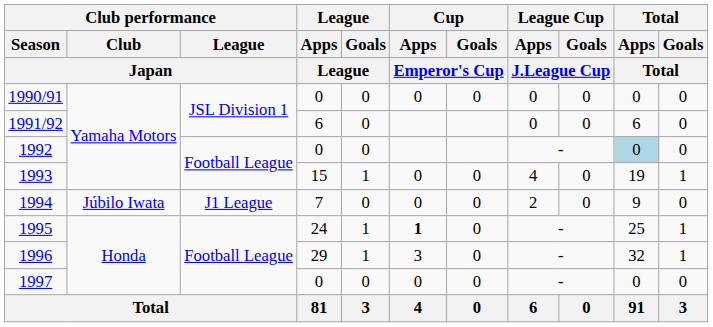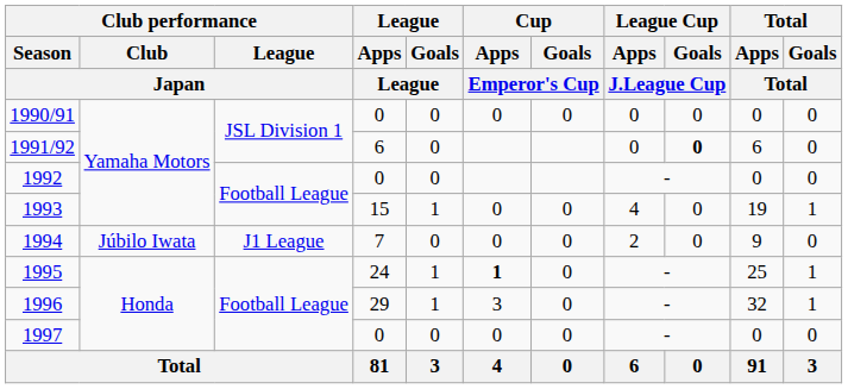1991/92 | League Cup / Goals / J.League Cup: normal -> bold
1992 | Total / Apps / Total: lightblue background -> no background
